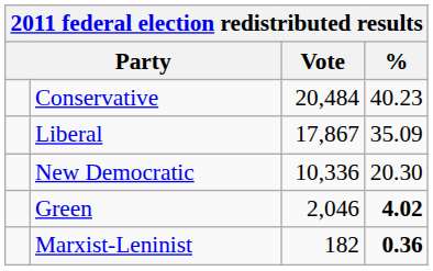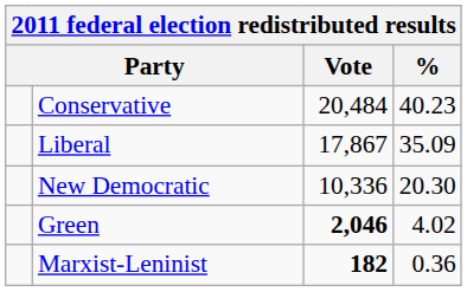Green | Vote: normal -> bold
Green | %: bold -> normal
Marxist-Leninist | Vote: normal -> bold
Marxist-Leninist | %: bold -> normal
